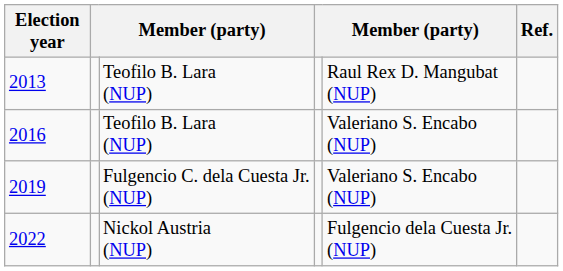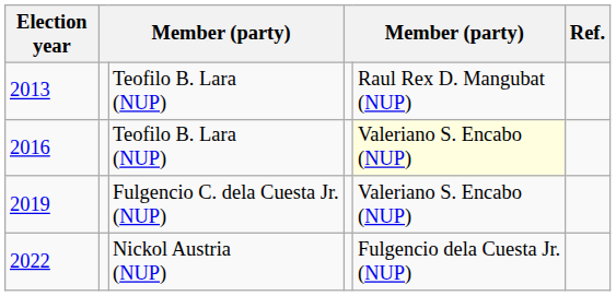2016 | column 5: no background -> lightyellow background
